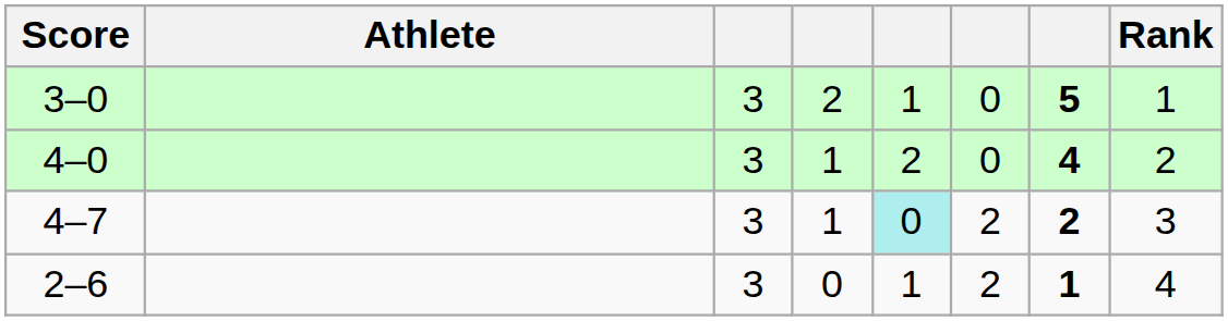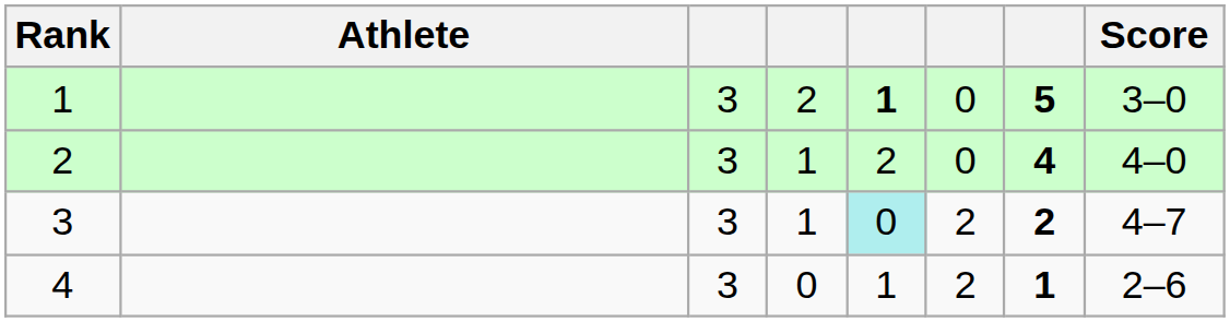columns swapped: Rank <-> Score
row 2 | column 5: normal -> bold
